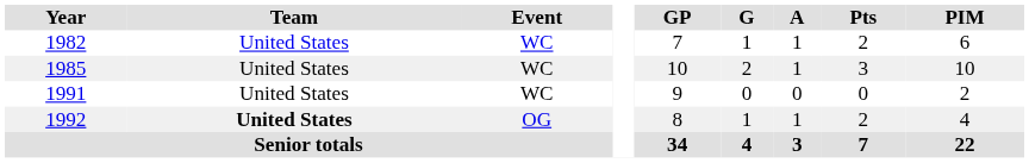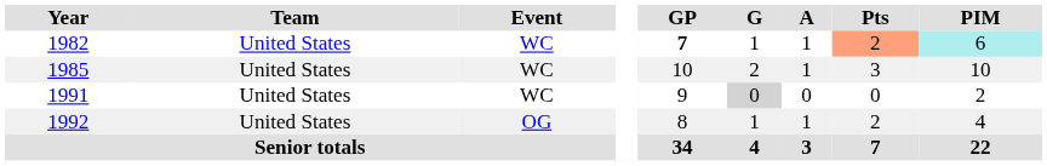1982 | GP: normal -> bold
1982 | Pts: no background -> lightsalmon background
1982 | PIM: no background -> paleturquoise background
1991 | G: no background -> lightgrey background
1992 | Team: bold -> normal
